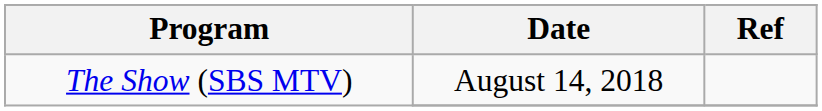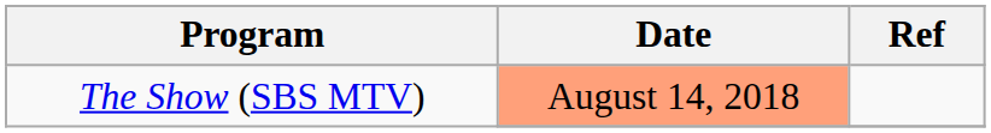The Show (SBS MTV) / August 14, 2018 | Date: no background -> lightsalmon background
